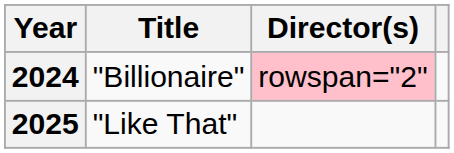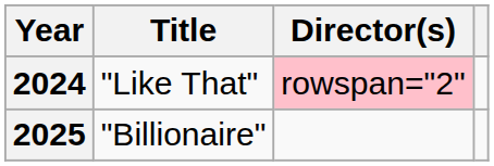2024 | Title: "Billionaire" -> "Like That"
2025 | Title: "Like That" -> "Billionaire"
